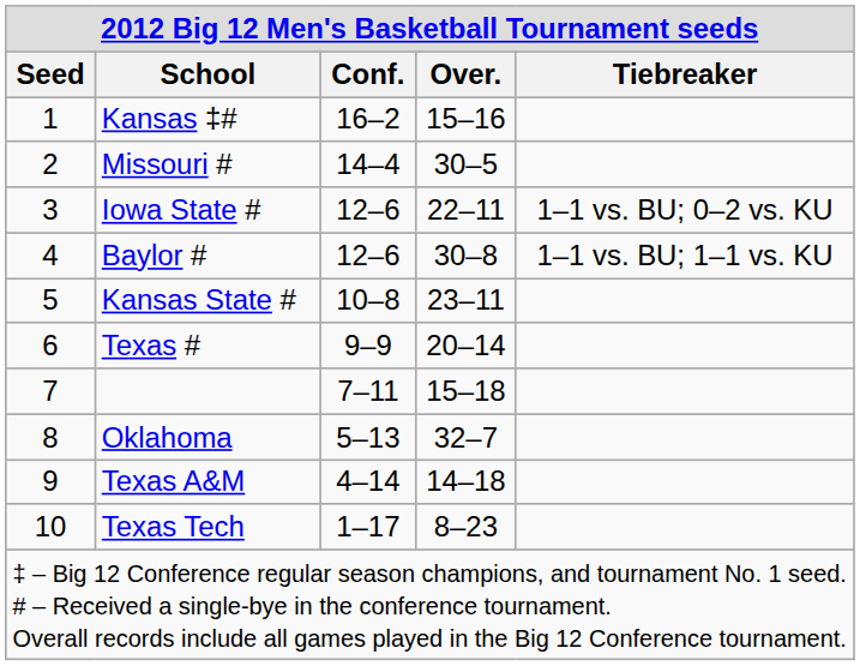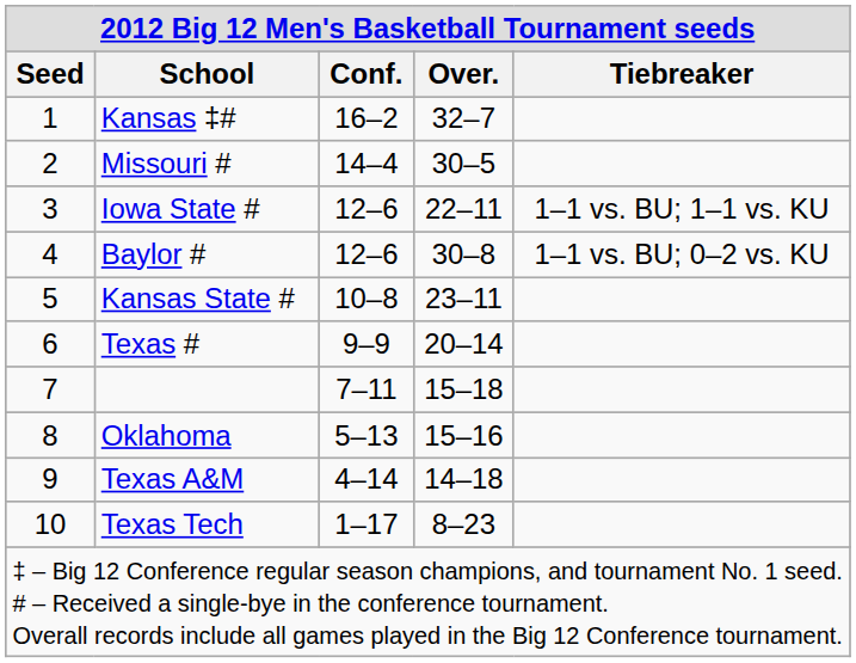Kansas ‡# | Over.: 15–16 -> 32–7
Iowa State # | Tiebreaker: 1–1 vs. BU; 0–2 vs. KU -> 1–1 vs. BU; 1–1 vs. KU
Baylor # | Tiebreaker: 1–1 vs. BU; 1–1 vs. KU -> 1–1 vs. BU; 0–2 vs. KU
Oklahoma | Over.: 32–7 -> 15–16
